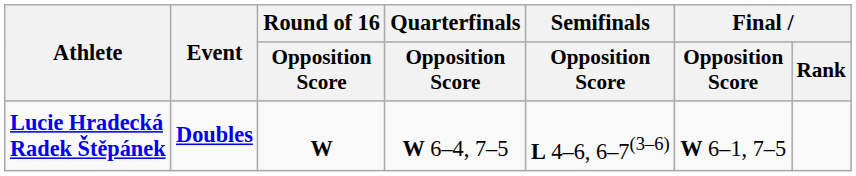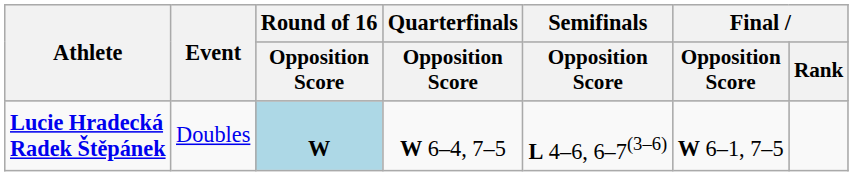Lucie Hradecká Radek Štěpánek | Event: bold -> normal
Lucie Hradecká Radek Štěpánek | Round of 16 / Opposition Score: no background -> lightblue background
